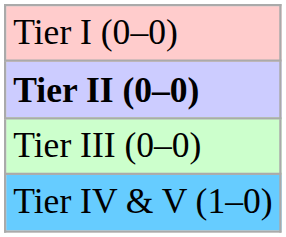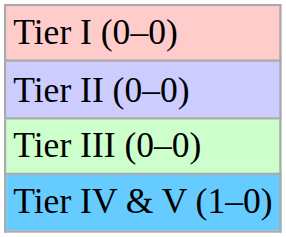row 2 | column 1: bold -> normal
